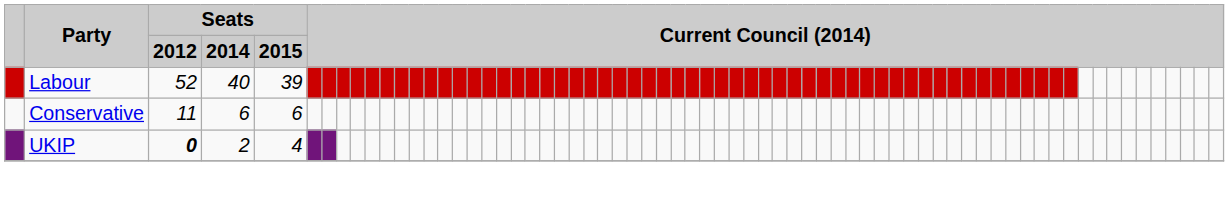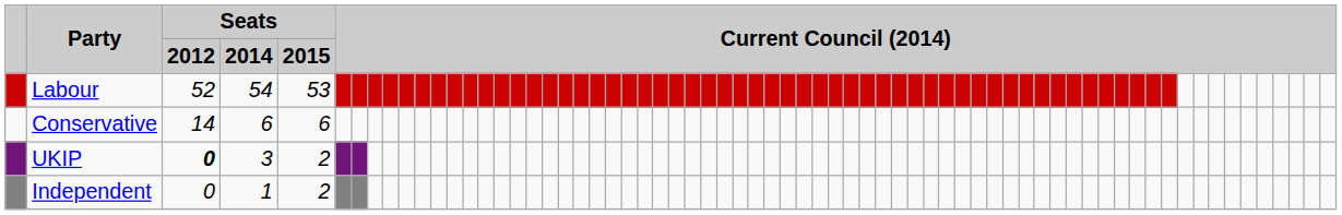Labour | Seats / 2014: 40 -> 54
Labour | Seats / 2015: 39 -> 53
Conservative | Seats / 2012: 11 -> 14
UKIP | Seats / 2014: 2 -> 3
UKIP | Seats / 2015: 4 -> 2
+ row: Independent | 0 | 1 | 2
